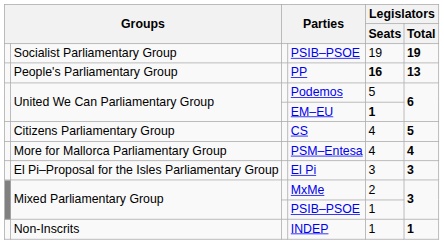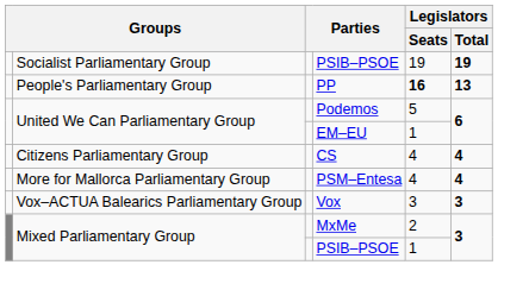EM–EU | Legislators / Seats: bold -> normal
CS | Legislators / Total: 5 -> 4
+ row: Vox–ACTUA Balearics Parliamentary Group | Vox | 3 | 3
- row: El Pi–Proposal for the Isles Parliamentary Group | El Pi | 3 | 3
- row: Non-Inscrits | INDEP | 1 | 1
